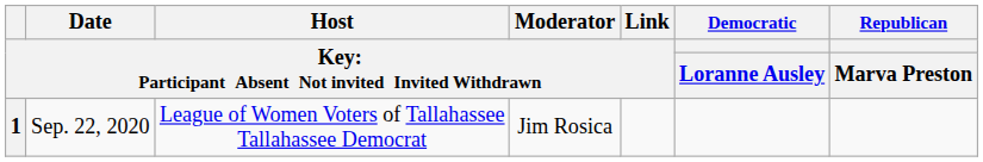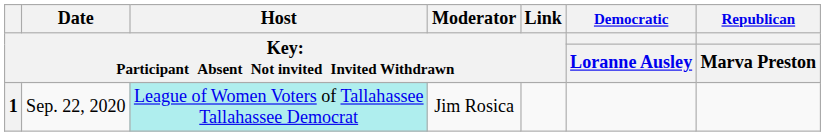1 | column 3: no background -> paleturquoise background
